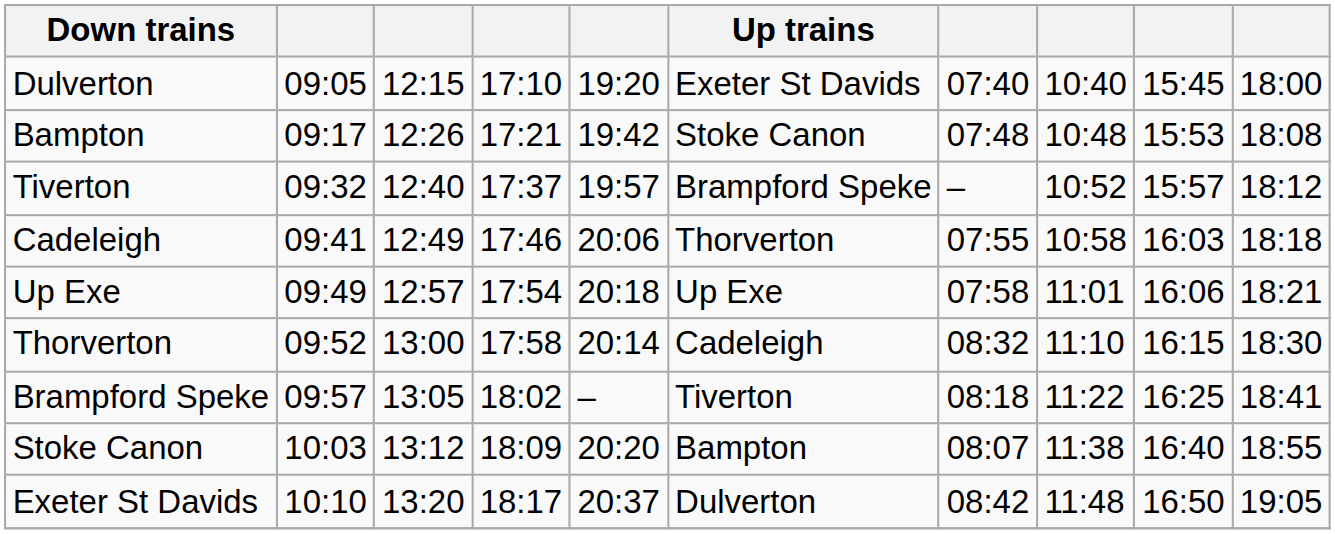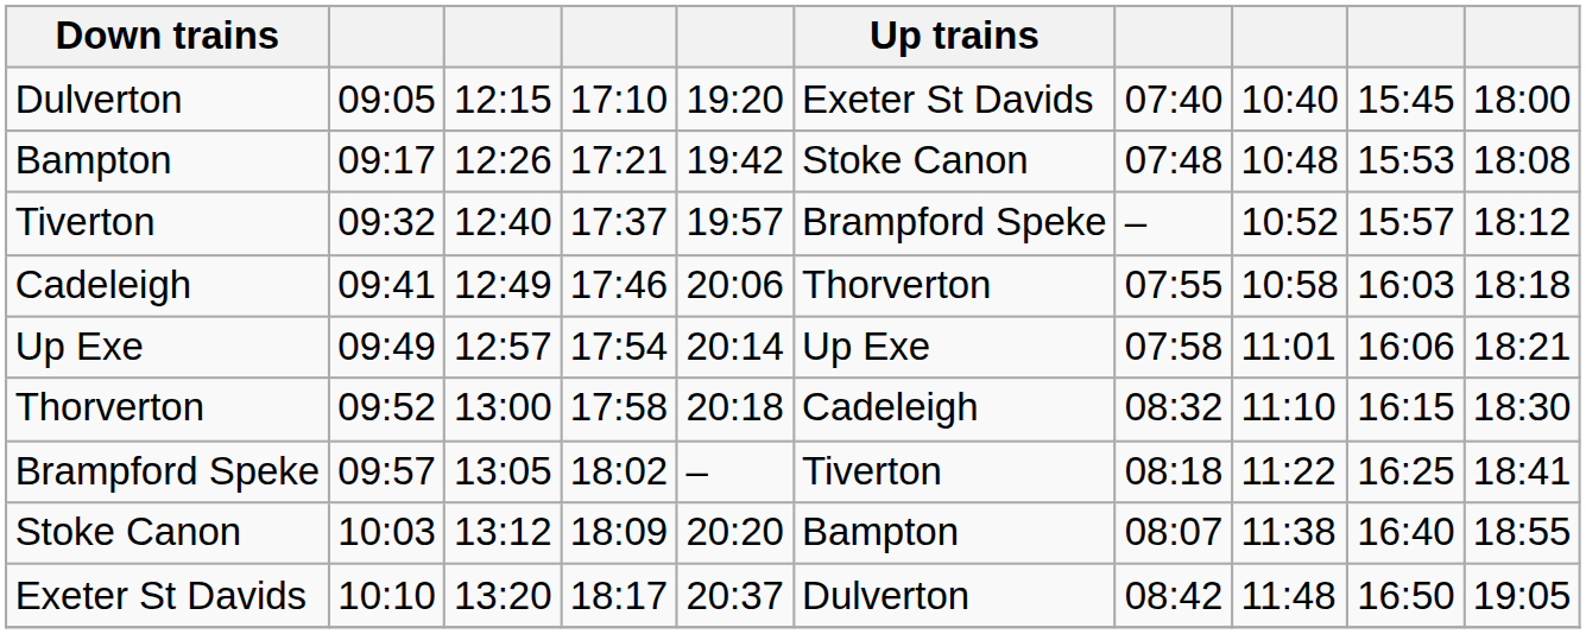row 6 | column 5: 20:18 -> 20:14
row 7 | column 5: 20:14 -> 20:18
